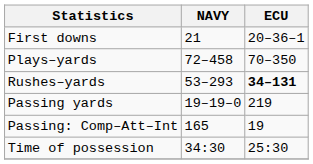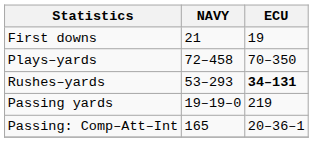First downs | ECU: 20–36–1 -> 19
Passing: Comp–Att–Int | ECU: 19 -> 20–36–1
- row: Time of possession | 34:30 | 25:30
